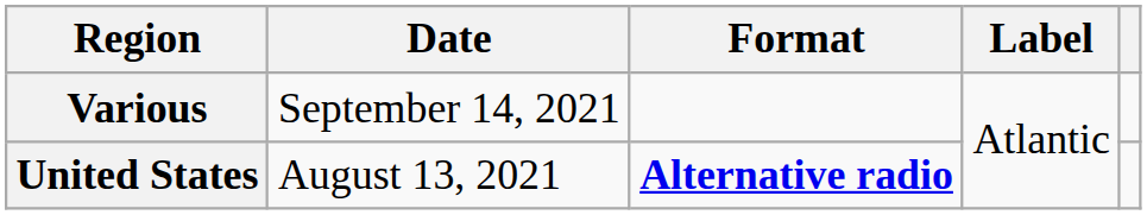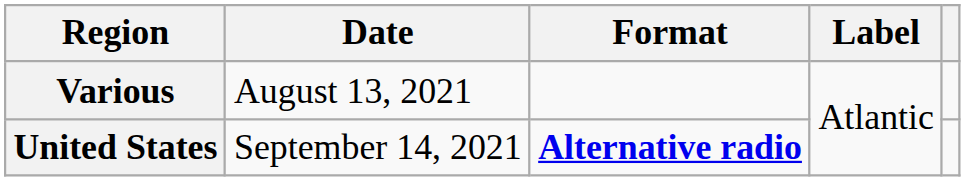Various | Date: September 14, 2021 -> August 13, 2021
United States | Date: August 13, 2021 -> September 14, 2021
